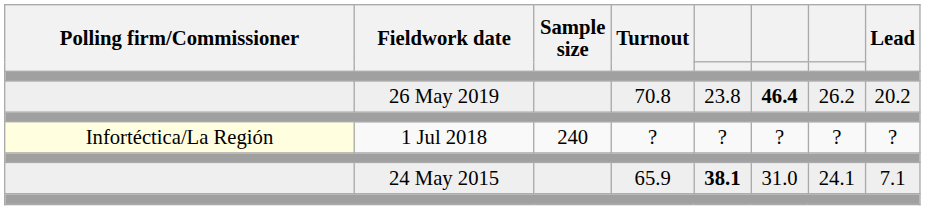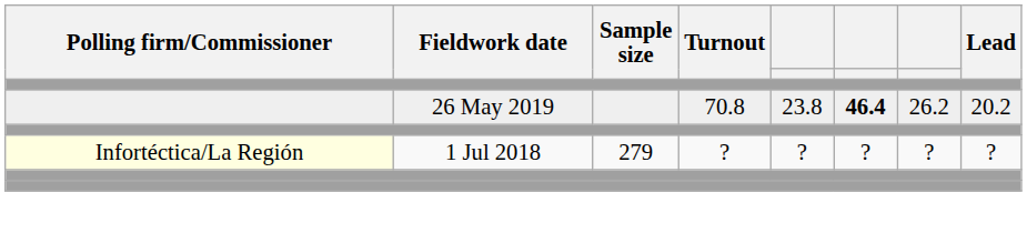1 Jul 2018 | Sample size: 240 -> 279
- row: 24 May 2015 | 65.9 | 38.1 | 31.0 | 24.1 | 7.1
